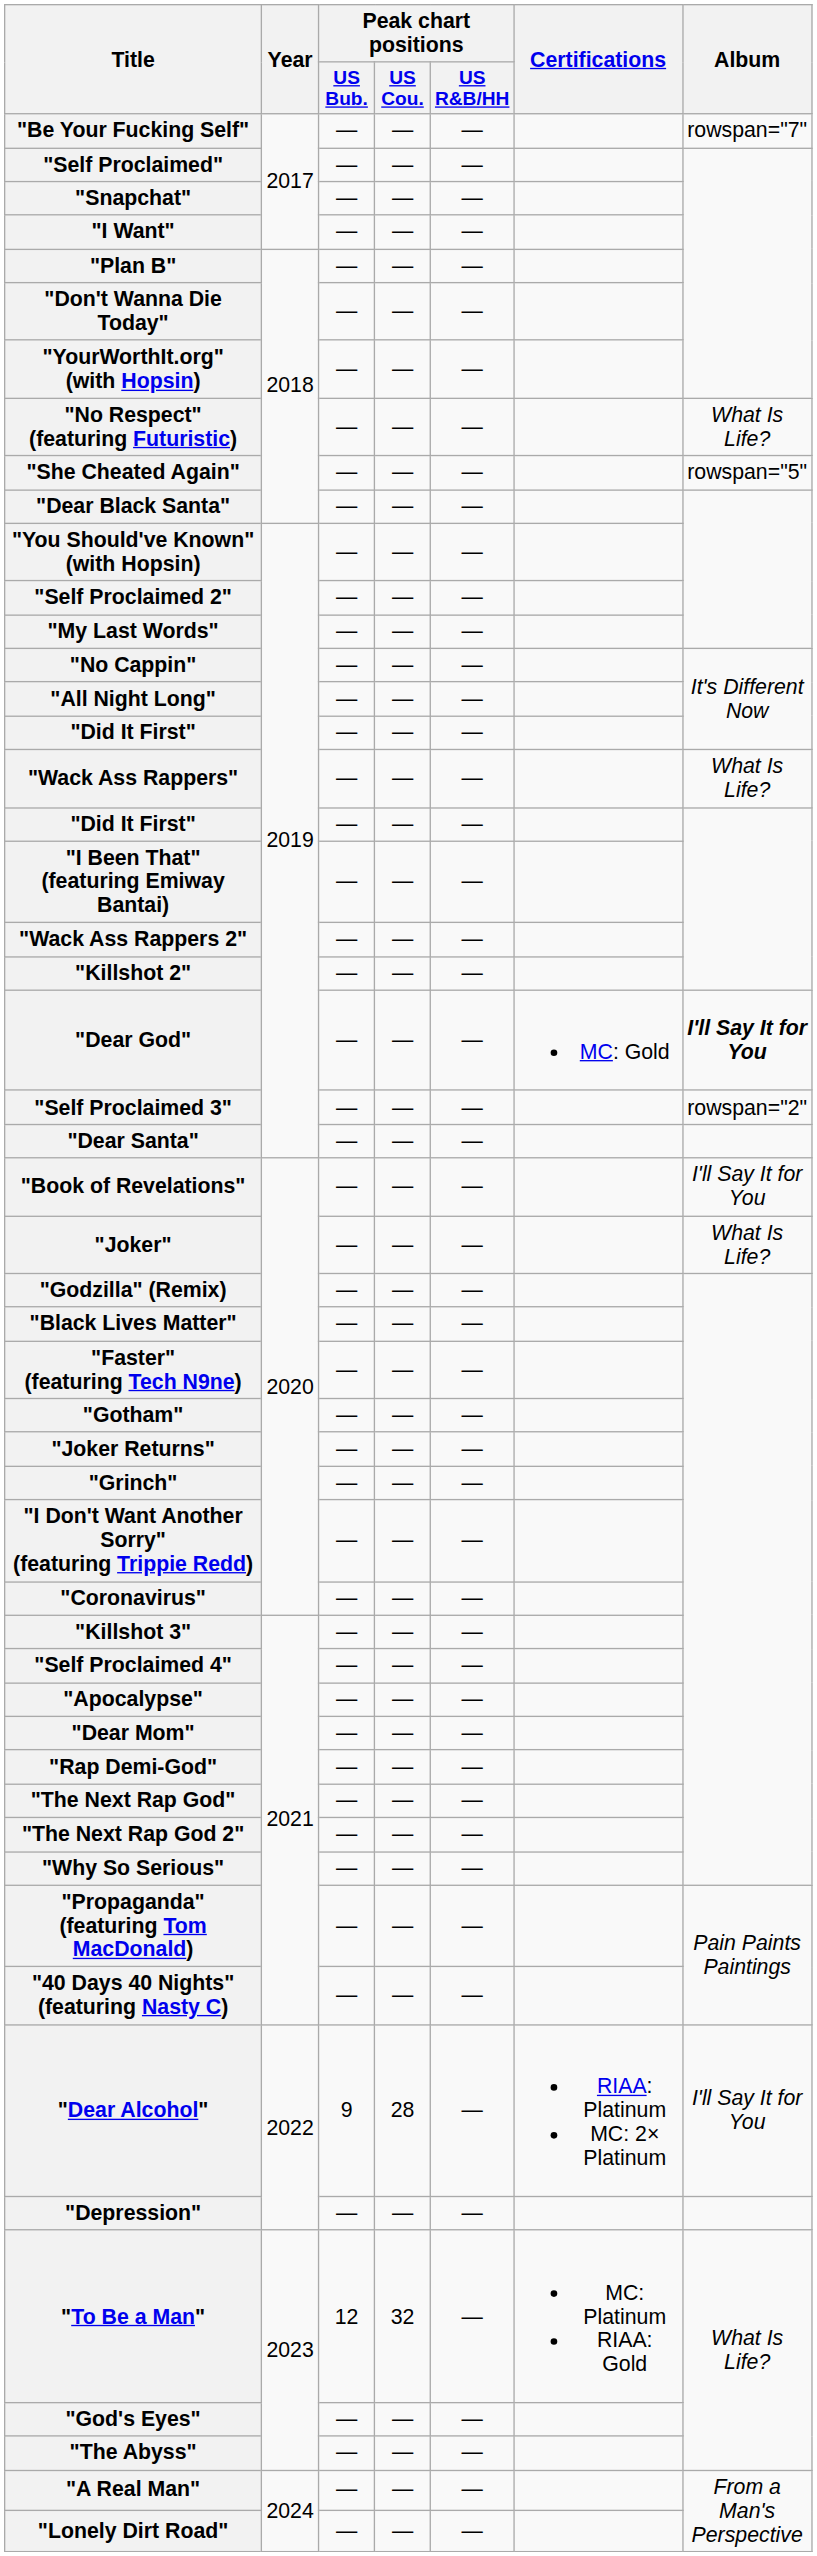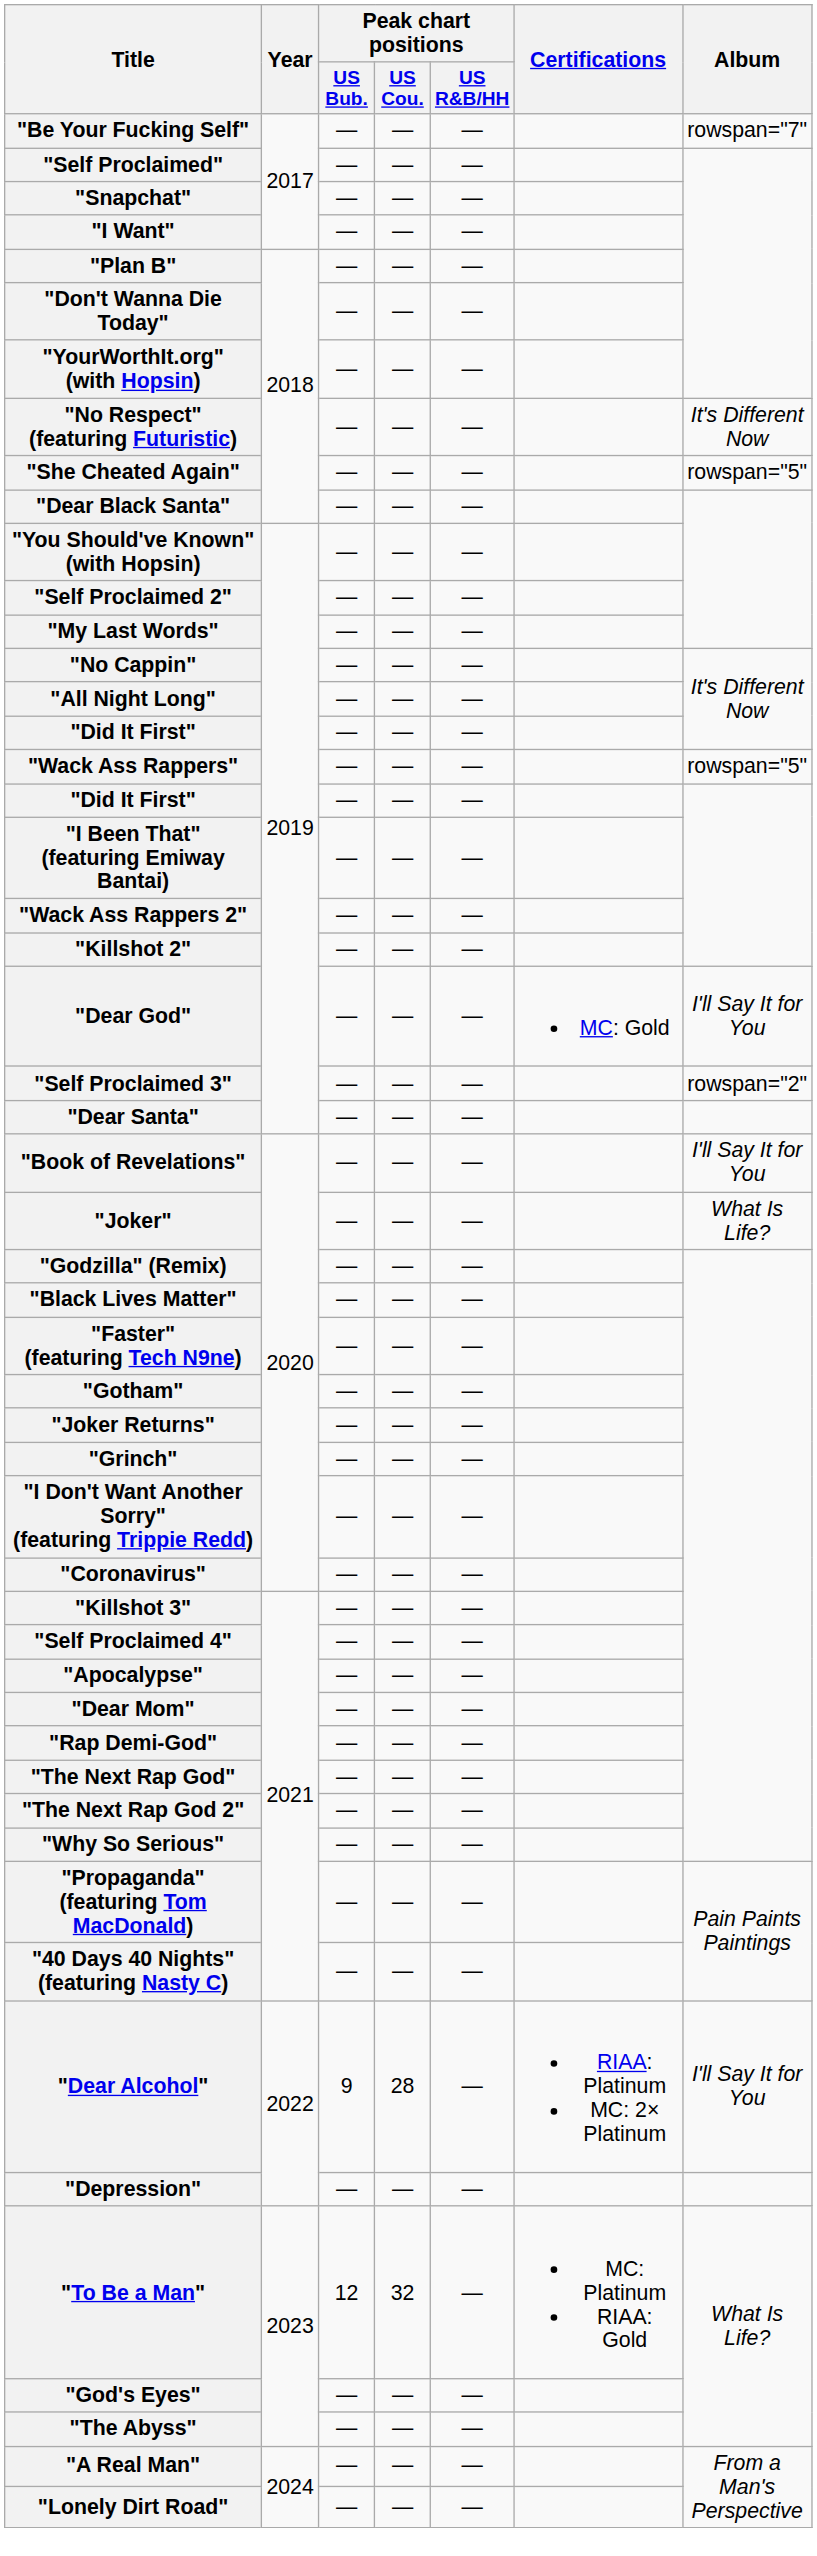"No Respect" (featuring Futuristic) | Album: What Is Life? -> It's Different Now
"Wack Ass Rappers" | Album: What Is Life? -> rowspan="5"
"Dear God" | Album: bold -> normal
